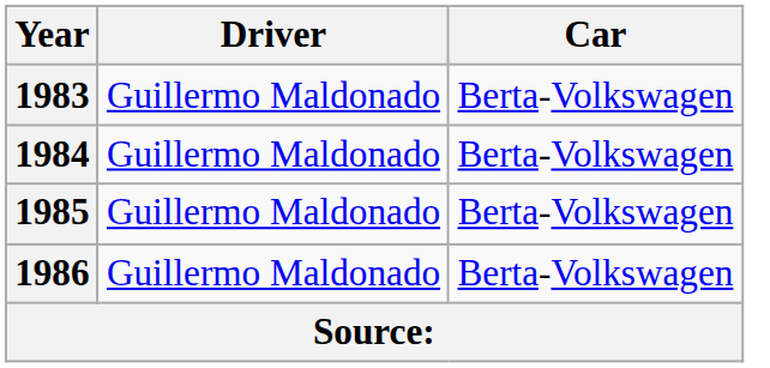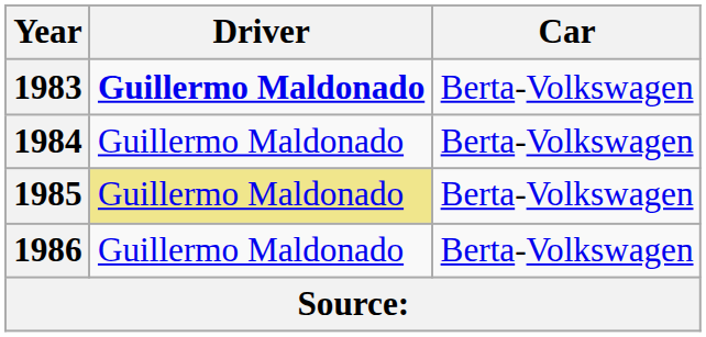1983 | Driver: normal -> bold
1985 | Driver: no background -> khaki background
